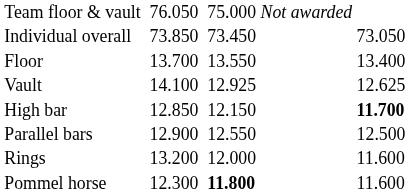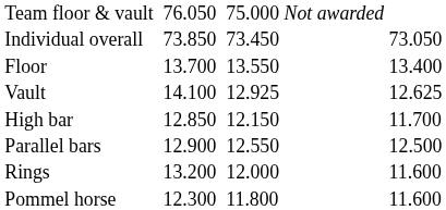High bar | column 5: bold -> normal
Pommel horse | column 3: bold -> normal
